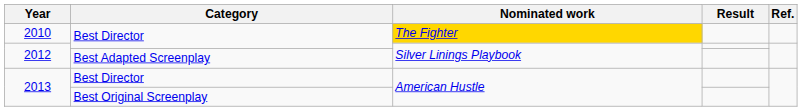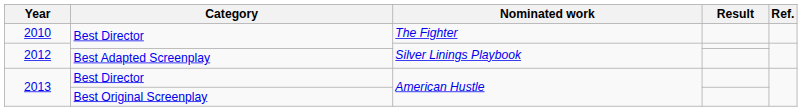2010 | Nominated work: gold background -> no background
